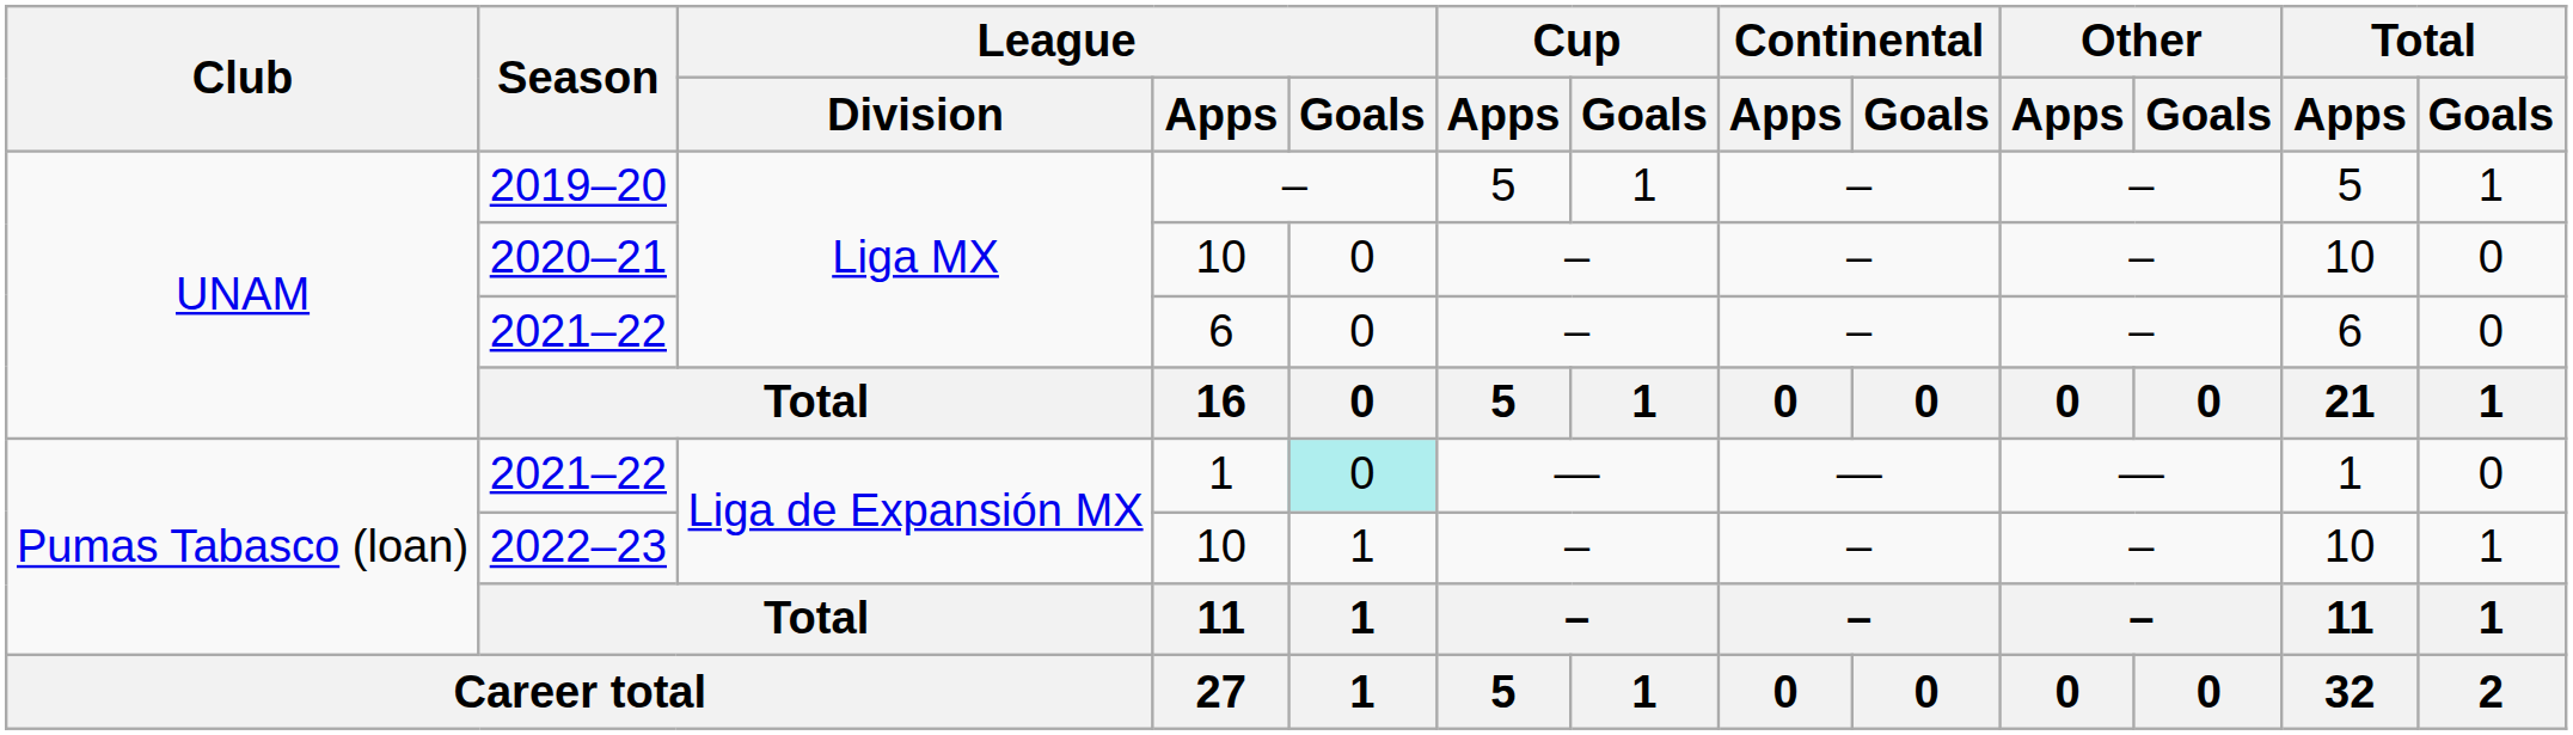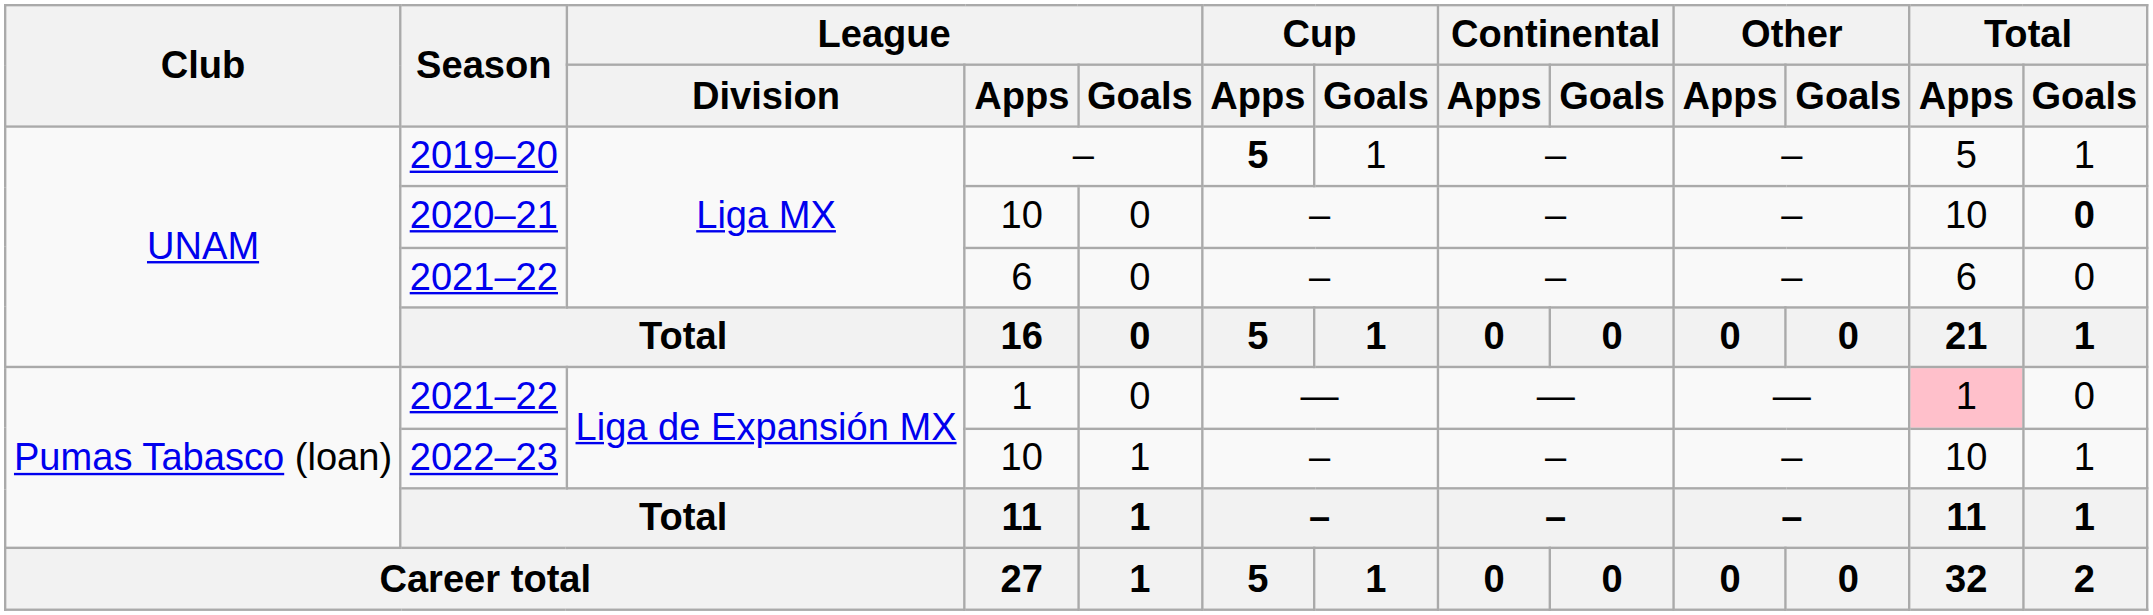2019–20 | Cup / Apps: normal -> bold
2020–21 | Total / Goals: normal -> bold
2021–22 / 1 | League / Goals: paleturquoise background -> no background
2021–22 / 1 | Total / Apps: no background -> pink background
